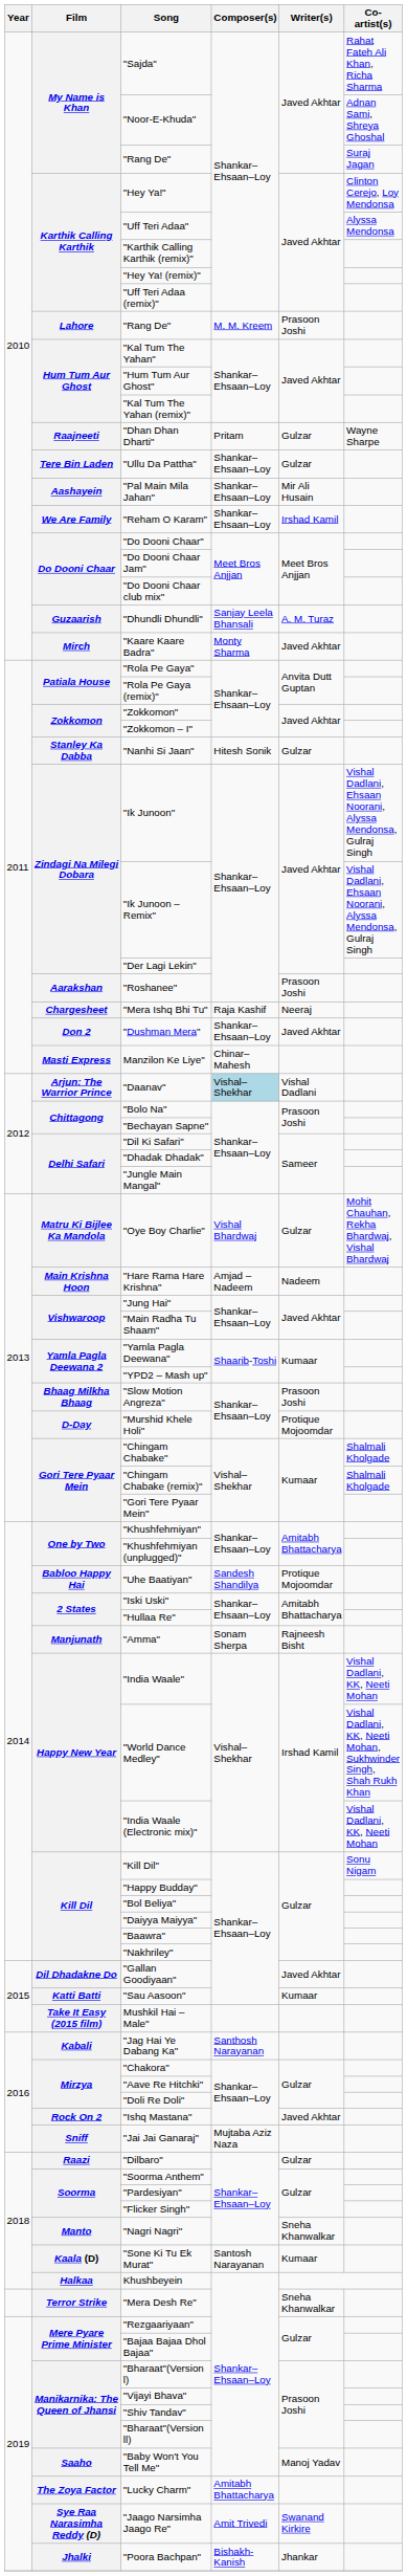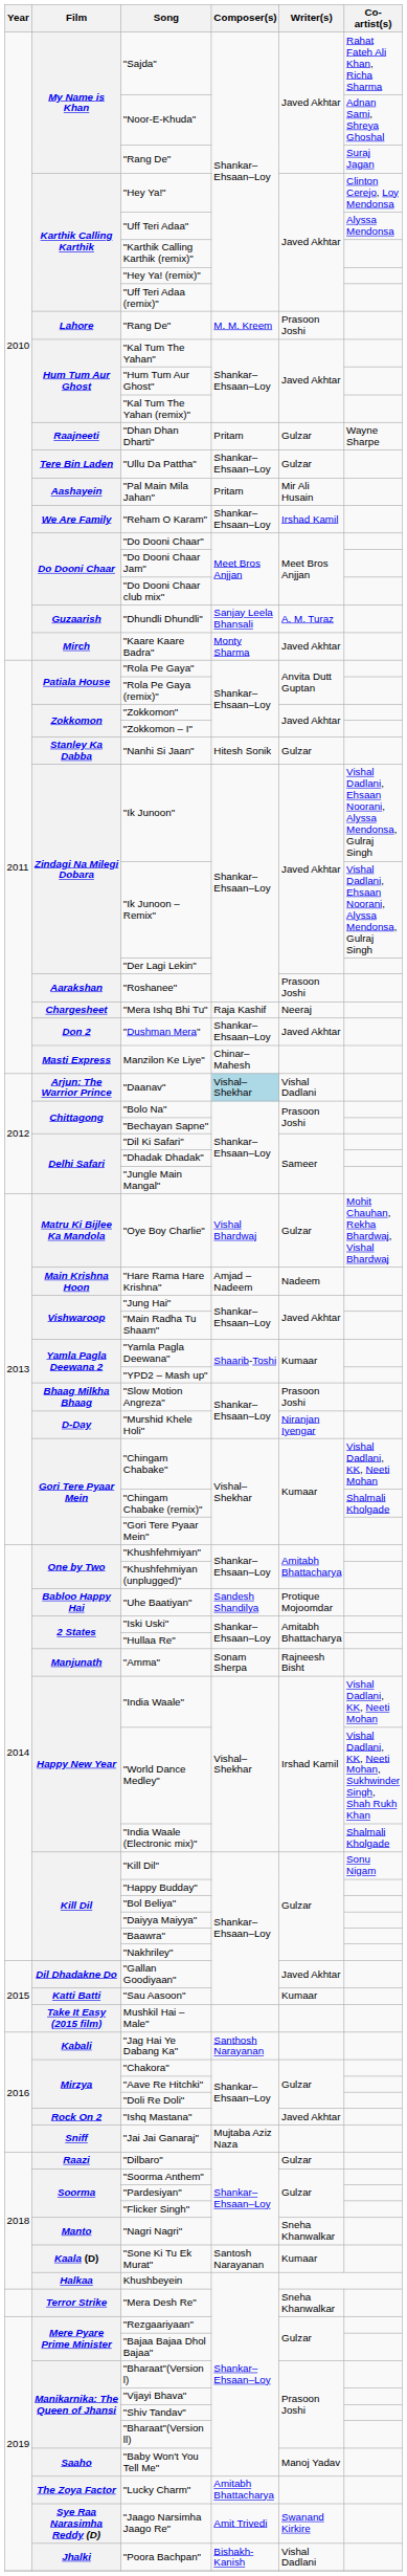"Pal Main Mila Jahan" | Composer(s): Shankar–Ehsaan–Loy -> Pritam
"Murshid Khele Holi" | Writer(s): Protique Mojoomdar -> Niranjan Iyengar
"Chingam Chabake" | Co-artist(s): Shalmali Kholgade -> Vishal Dadlani, KK, Neeti Mohan
"India Waale (Electronic mix)" | Co-artist(s): Vishal Dadlani, KK, Neeti Mohan -> Shalmali Kholgade
"Poora Bachpan" | Writer(s): Jhankar -> Vishal Dadlani
